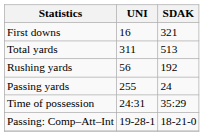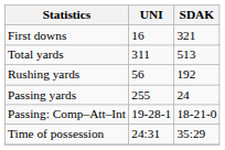rows swapped: Passing: Comp–Att–Int <-> Time of possession
